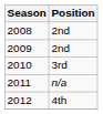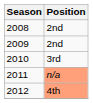2011 | Position: no background -> lightsalmon background
2012 | Position: no background -> lightsalmon background
